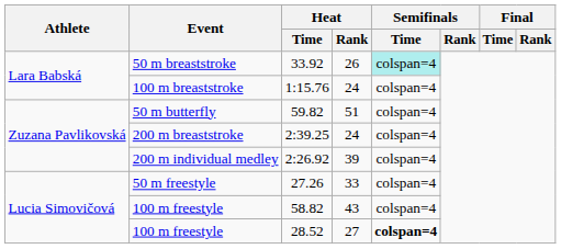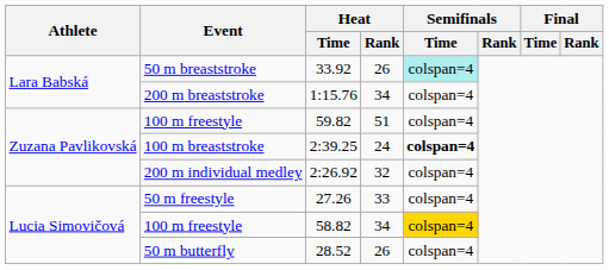1:15.76 | Event: 100 m breaststroke -> 200 m breaststroke
1:15.76 | Heat / Rank: 24 -> 34
59.82 | Event: 50 m butterfly -> 100 m freestyle
2:39.25 | Event: 200 m breaststroke -> 100 m breaststroke
2:39.25 | Semifinals / Time: normal -> bold
2:26.92 | Heat / Rank: 39 -> 32
58.82 | Heat / Rank: 43 -> 34
58.82 | Semifinals / Time: no background -> gold background
28.52 | Event: 100 m freestyle -> 50 m butterfly
28.52 | Heat / Rank: 27 -> 26
28.52 | Semifinals / Time: bold -> normal
